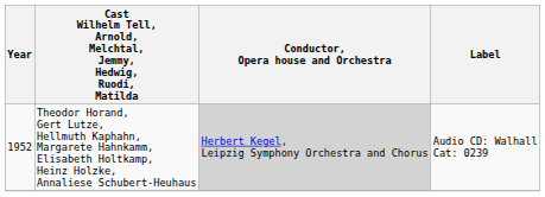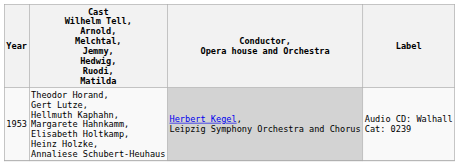row 2 | Year: 1952 -> 1953
